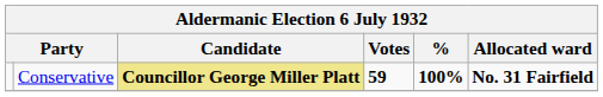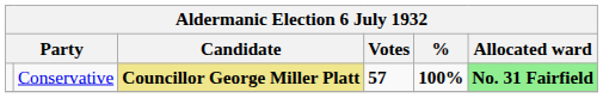Conservative | Votes: 59 -> 57
Conservative | Allocated ward: no background -> lightgreen background
